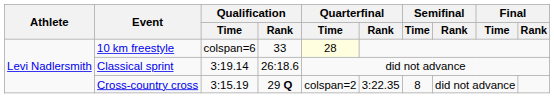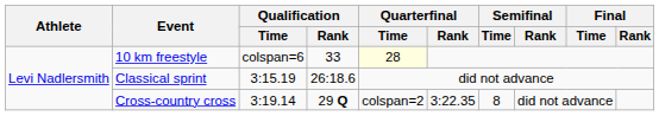Classical sprint | Qualification / Time: 3:19.14 -> 3:15.19
Cross-country cross | Qualification / Time: 3:15.19 -> 3:19.14
